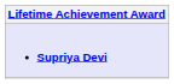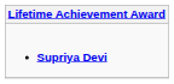Supriya Devi | column 1: lavender background -> no background
